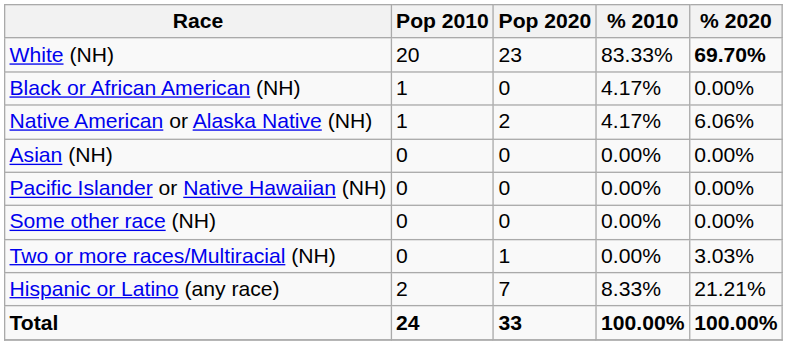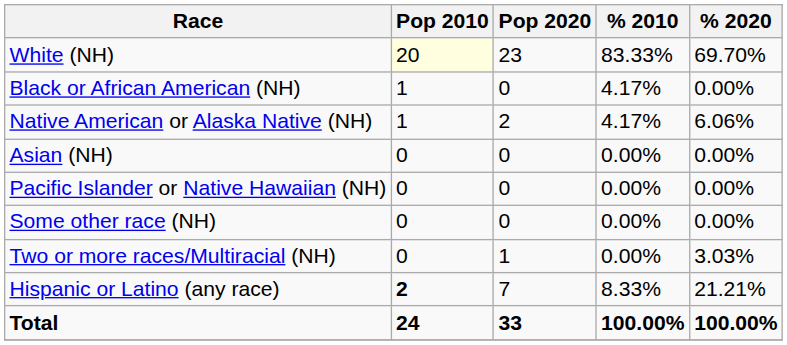White (NH) | Pop 2010: no background -> lightyellow background
White (NH) | % 2020: bold -> normal
Hispanic or Latino (any race) | Pop 2010: normal -> bold
